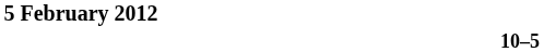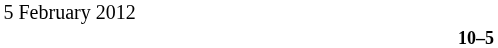5 February 2012 | column 1: bold -> normal
